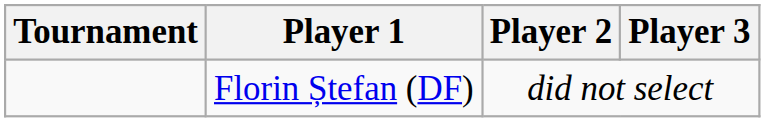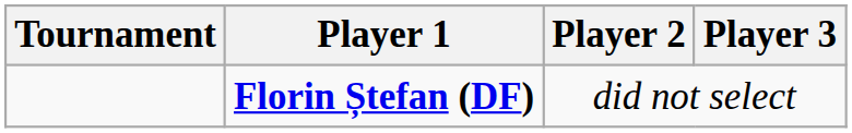Florin Ștefan (DF) | Player 1: normal -> bold
